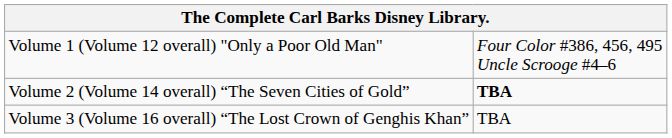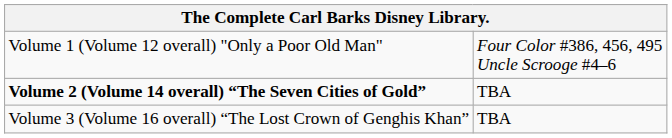row 3 | column 1: normal -> bold
row 3 | column 2: bold -> normal
